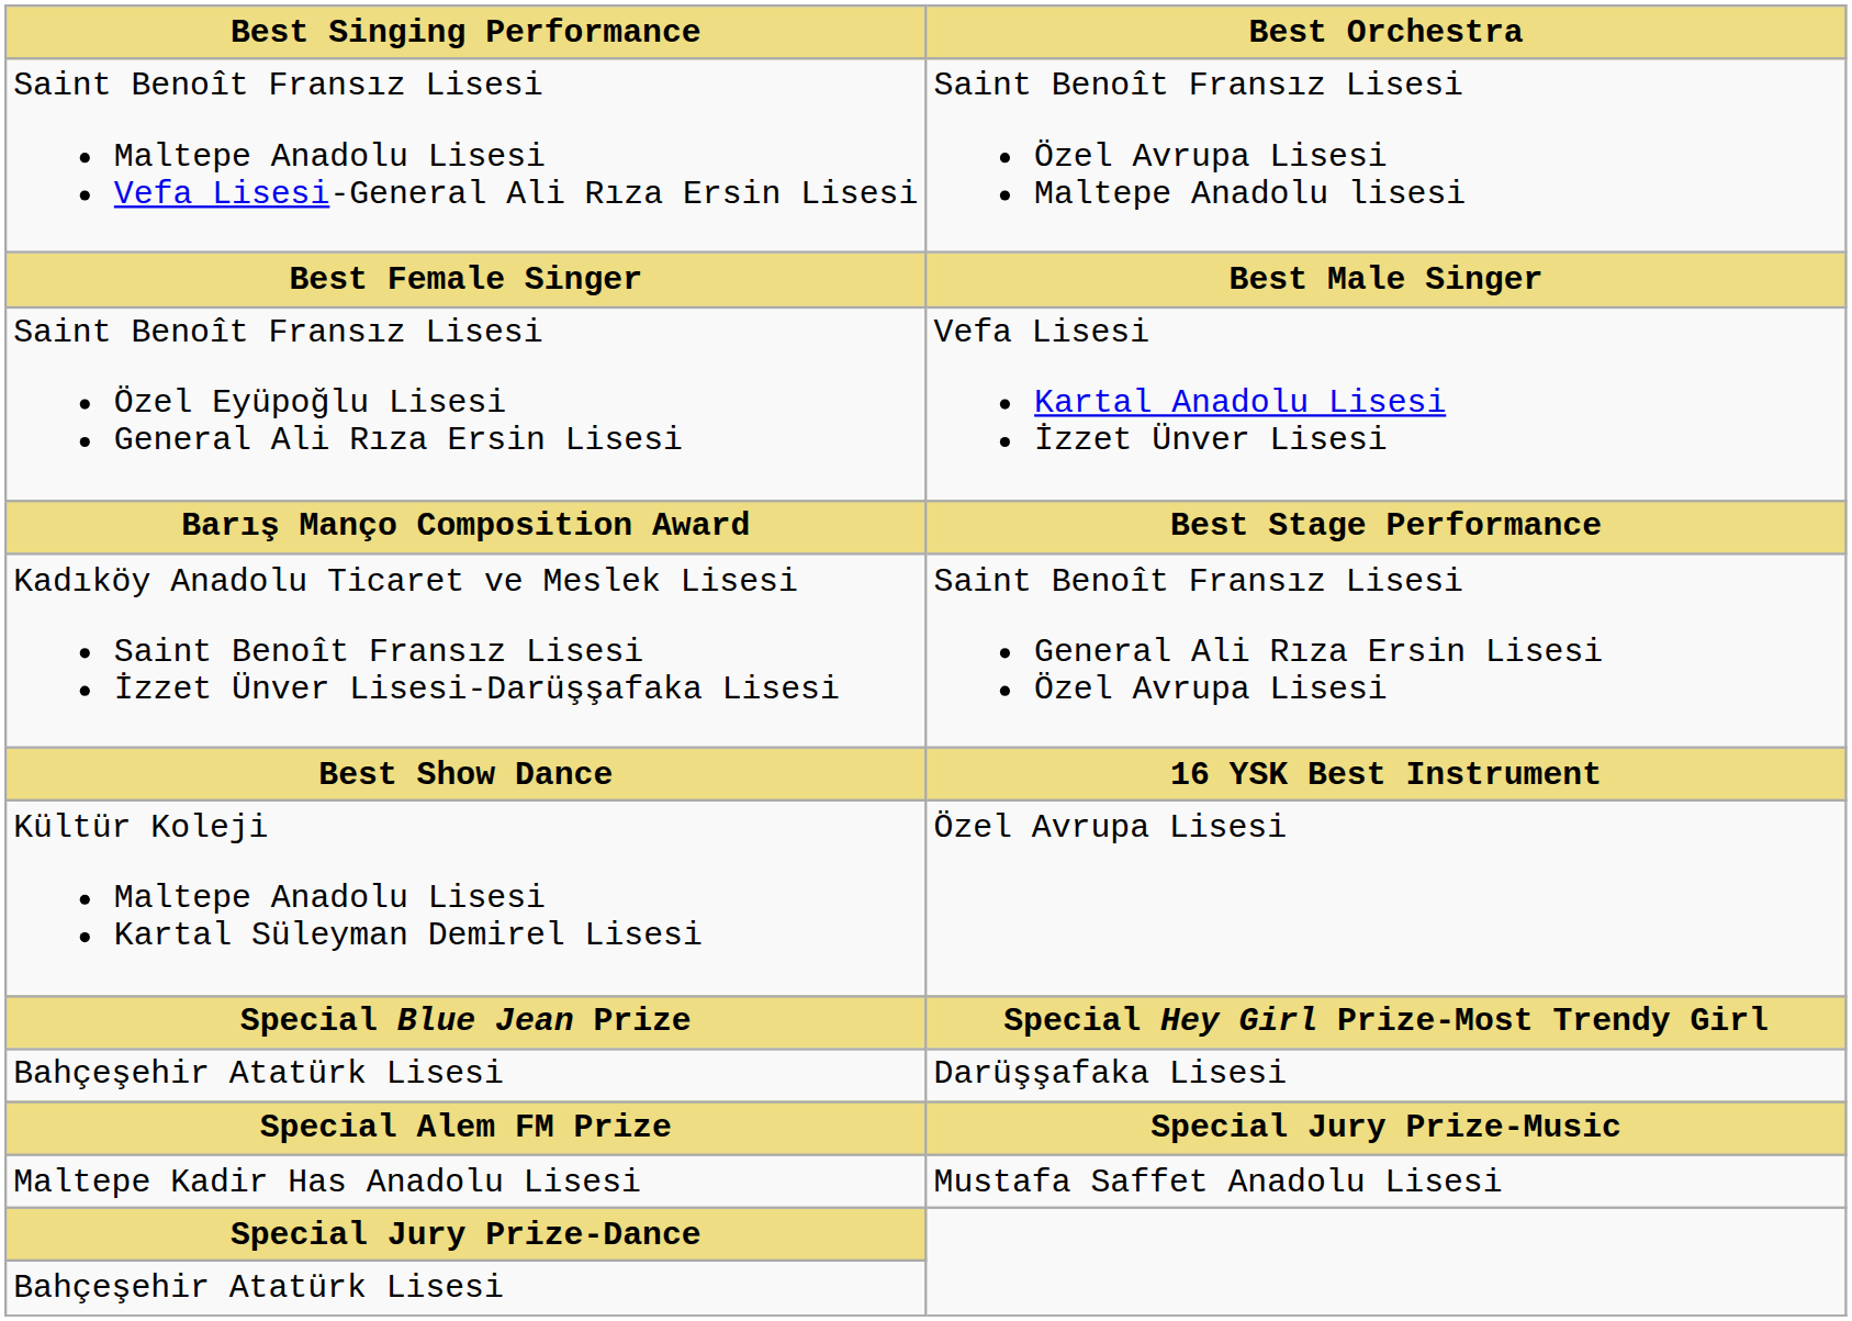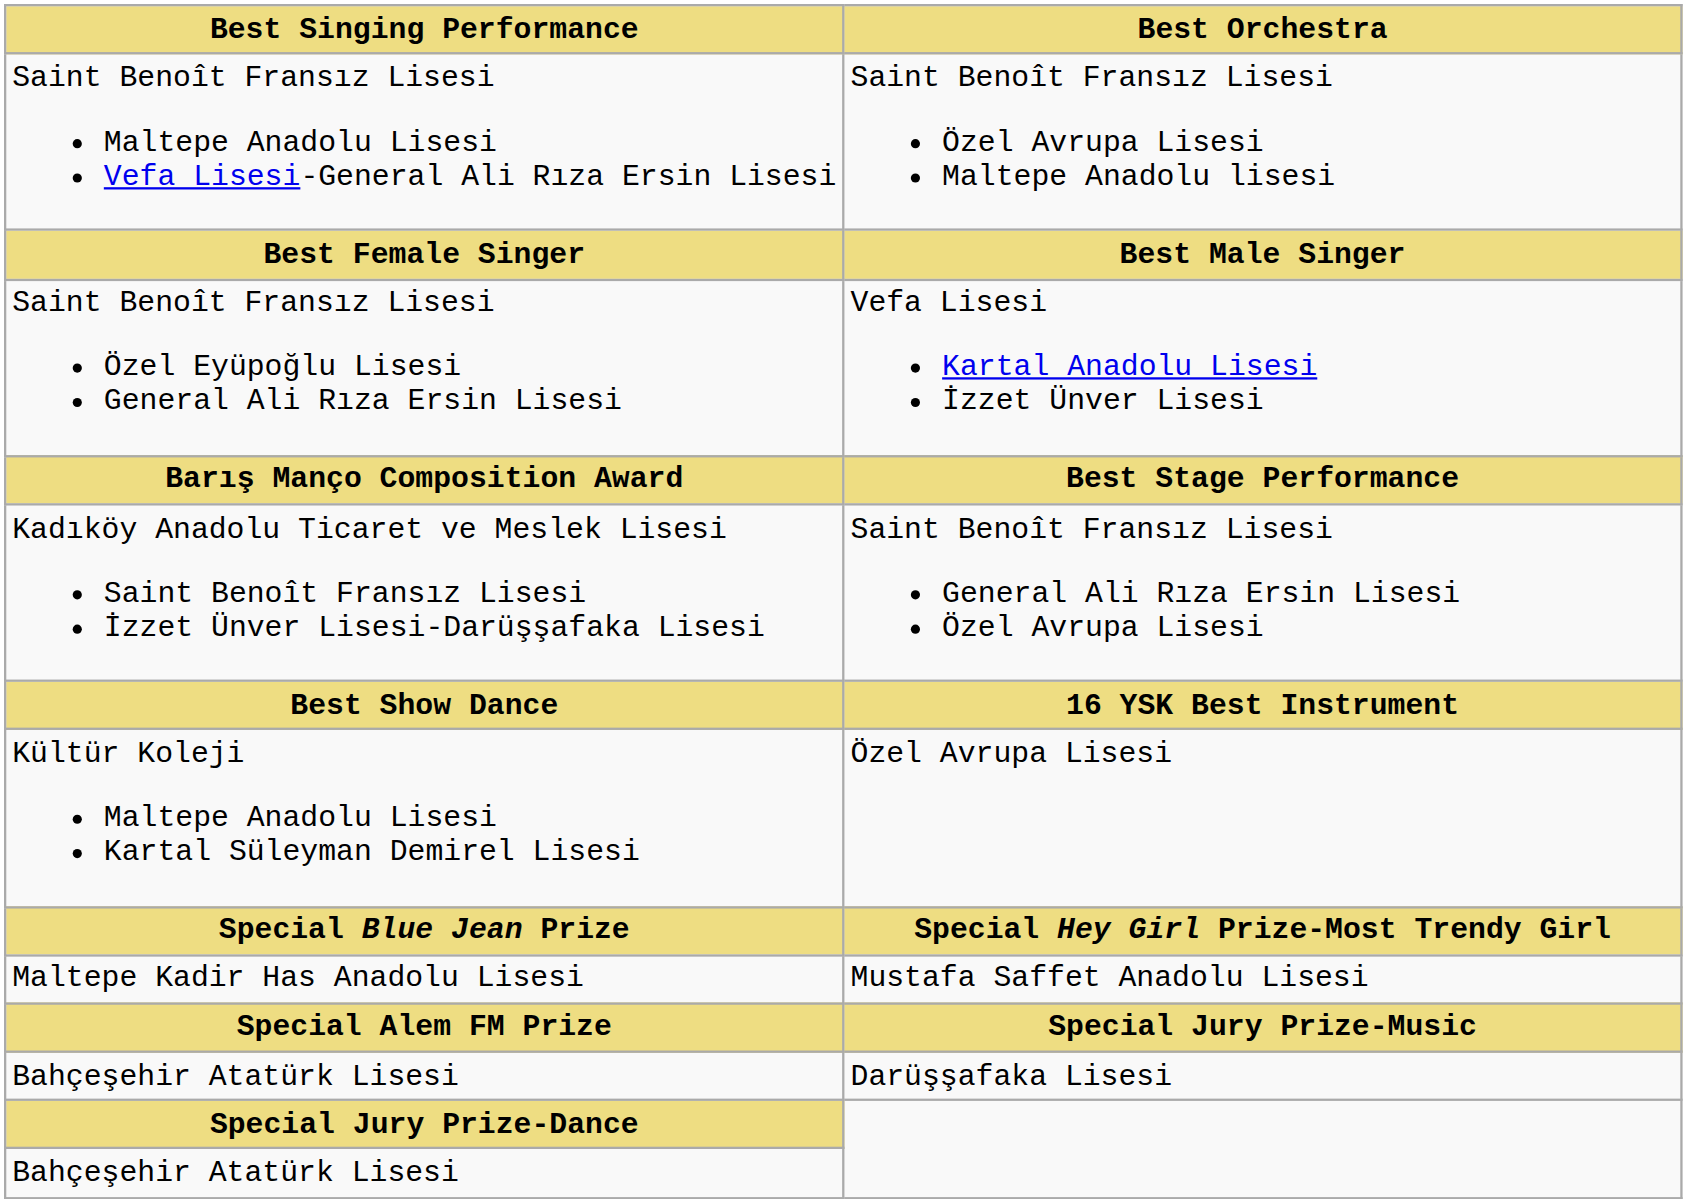row 10 | Best Singing Performance: Bahçeşehir Atatürk Lisesi -> Maltepe Kadir Has Anadolu Lisesi
row 10 | Best Orchestra: Darüşşafaka Lisesi -> Mustafa Saffet Anadolu Lisesi
row 12 | Best Singing Performance: Maltepe Kadir Has Anadolu Lisesi -> Bahçeşehir Atatürk Lisesi
row 12 | Best Orchestra: Mustafa Saffet Anadolu Lisesi -> Darüşşafaka Lisesi
